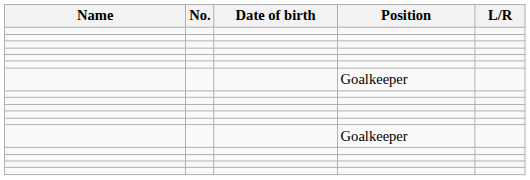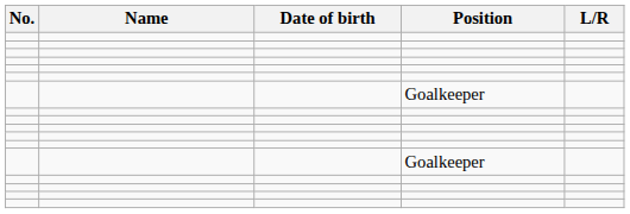columns swapped: No. <-> Name
